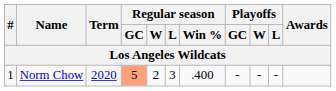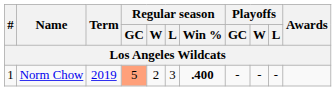Norm Chow | Term: 2020 -> 2019
Norm Chow | Regular season / Win %: normal -> bold
